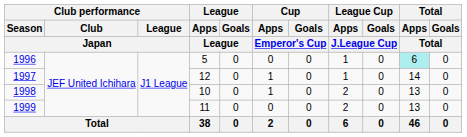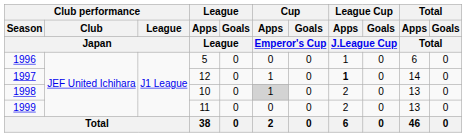1996 | Total / Apps / Total: paleturquoise background -> no background
1997 | League Cup / Apps / J.League Cup: normal -> bold
1998 | Cup / Apps / Emperor's Cup: no background -> lightgrey background
